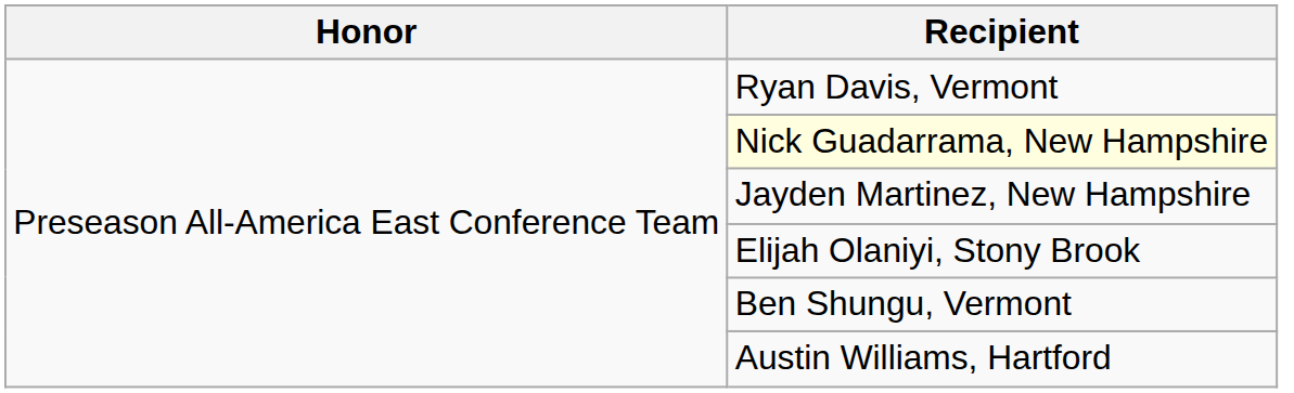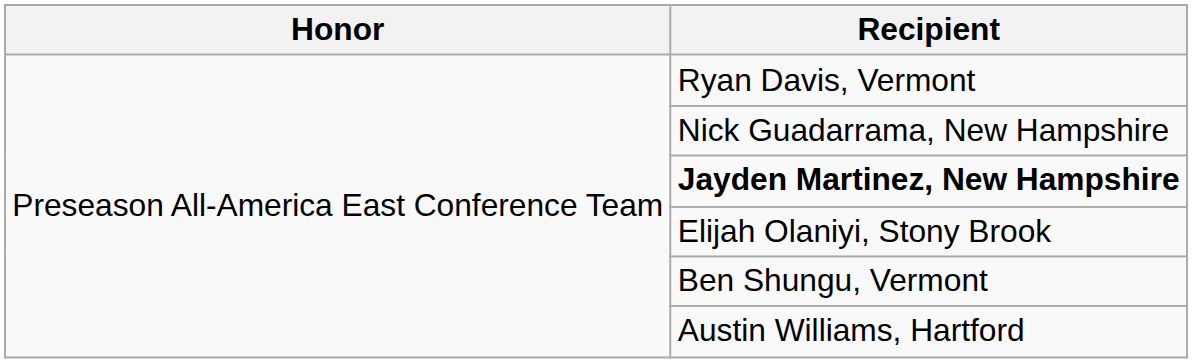row 3 | Recipient: lightyellow background -> no background
row 4 | Recipient: normal -> bold
